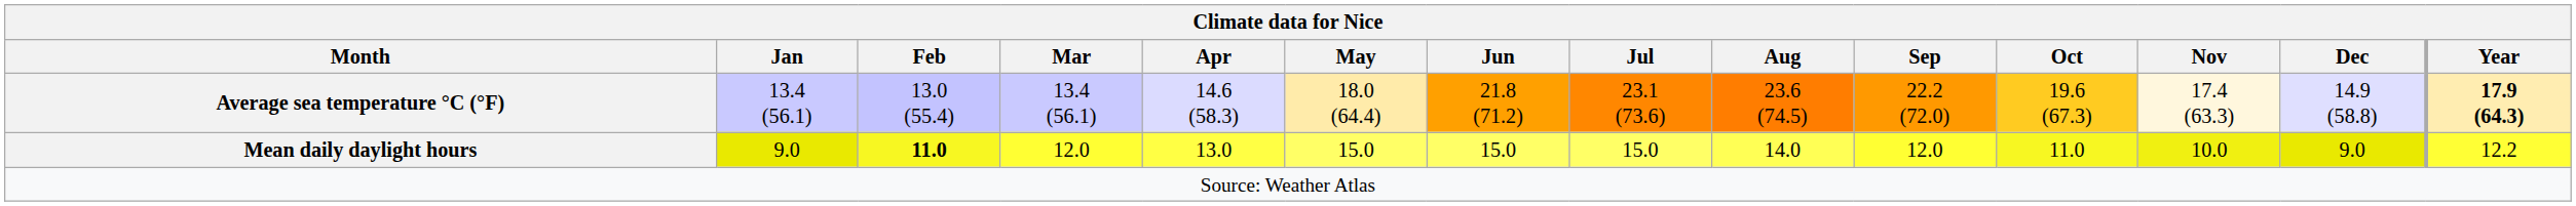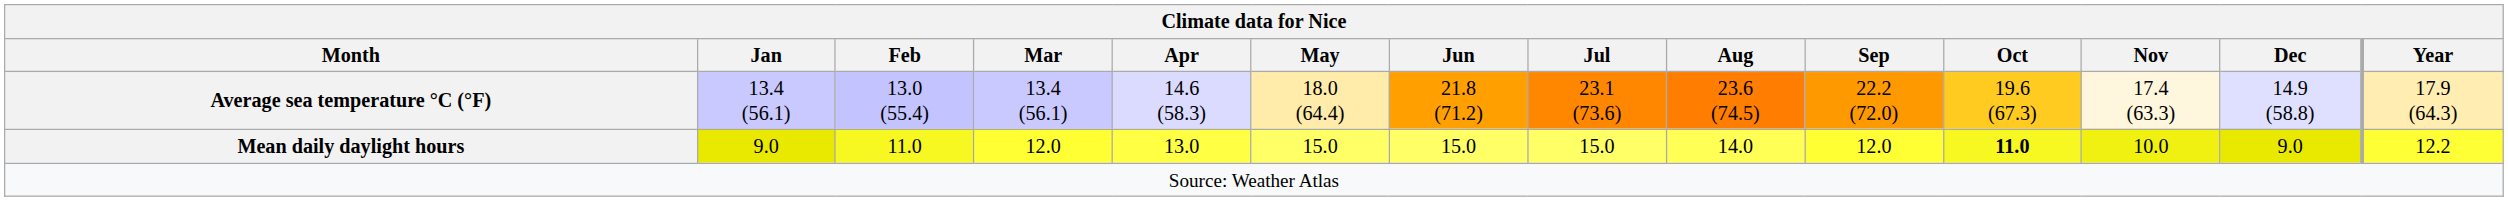row 3 | Year: bold -> normal
row 4 | Feb: bold -> normal
row 4 | Oct: normal -> bold
